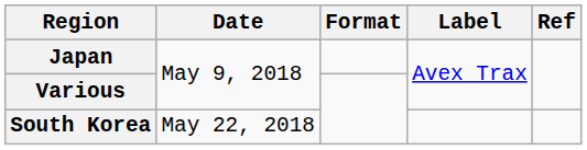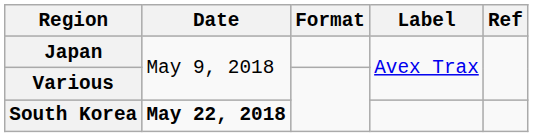South Korea | Date: normal -> bold
